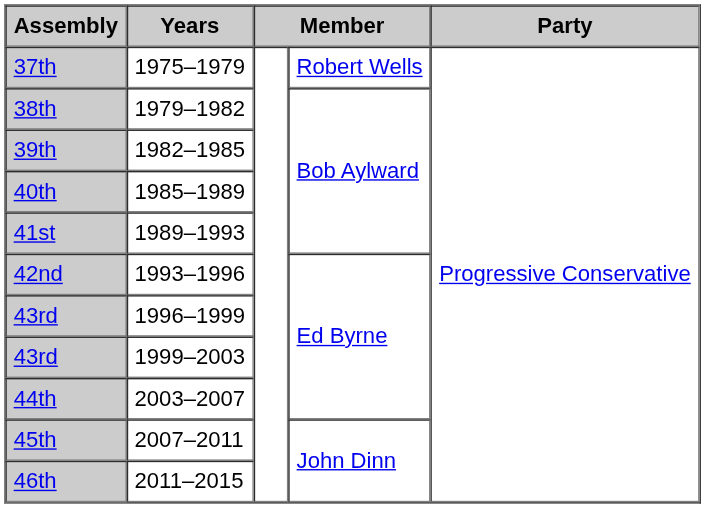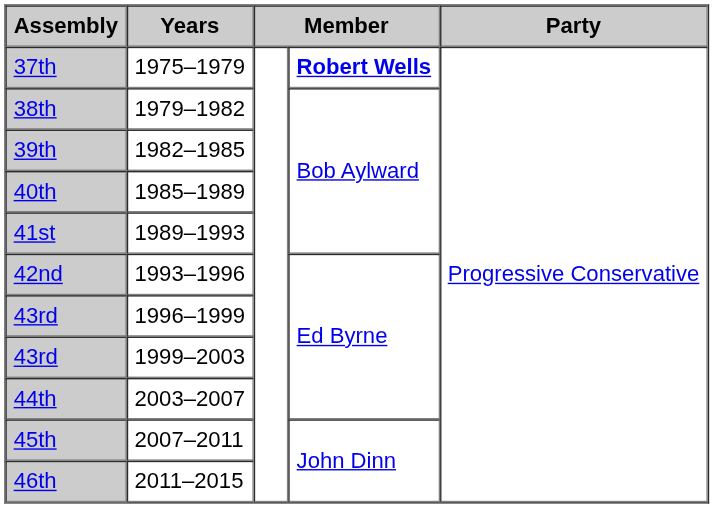37th | column 4: normal -> bold
